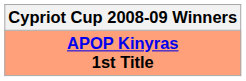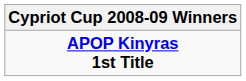row 2 | column 1: lightsalmon background -> no background
